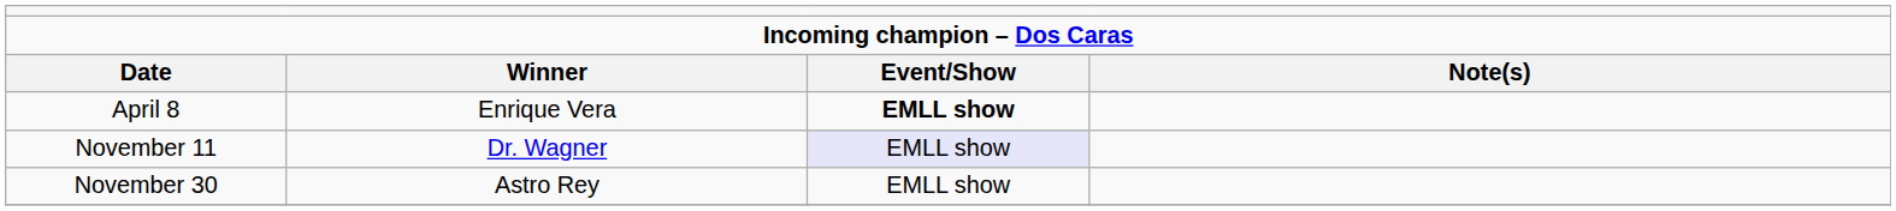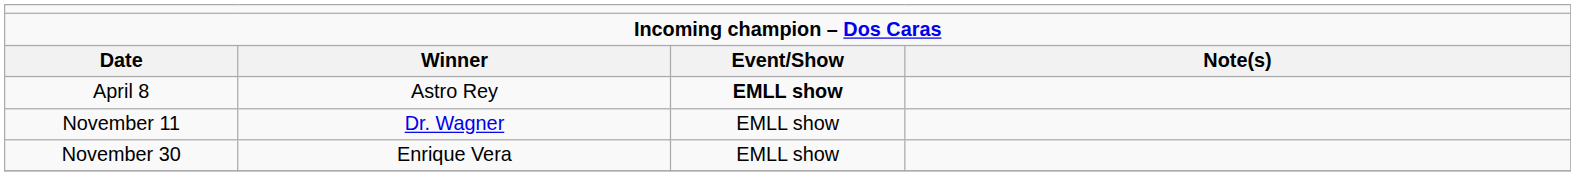April 8 | column 2: Enrique Vera -> Astro Rey
November 11 | column 3: lavender background -> no background
November 30 | column 2: Astro Rey -> Enrique Vera
